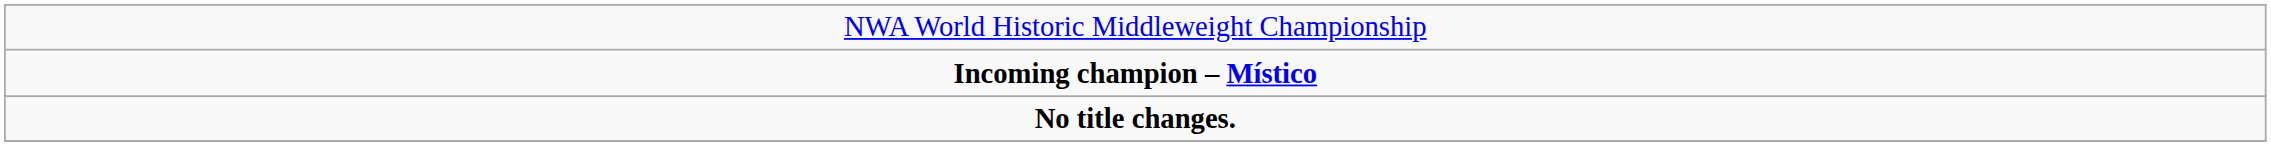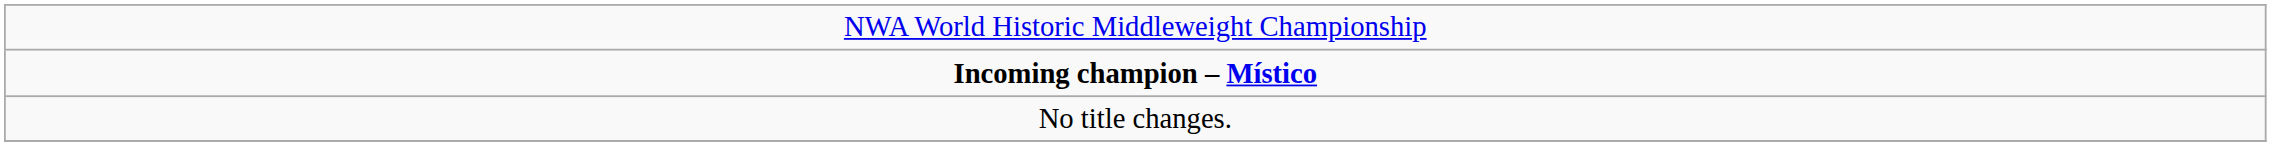No title changes. | column 1: bold -> normal
